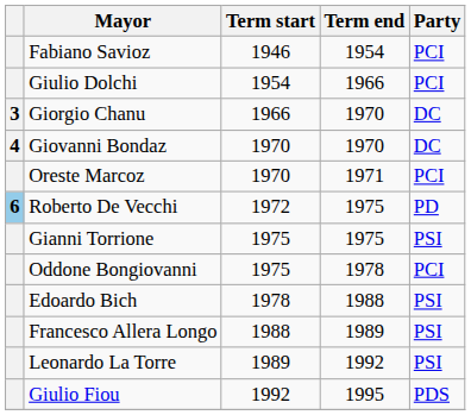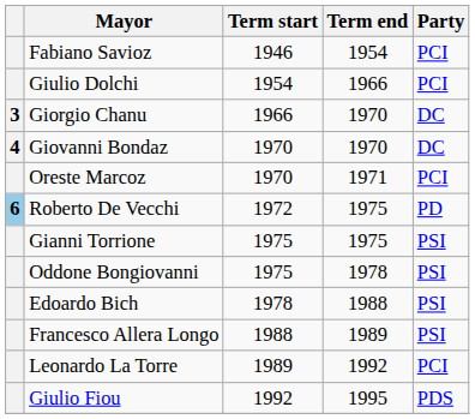Oddone Bongiovanni | Party: PCI -> PSI
Leonardo La Torre | Party: PSI -> PCI
